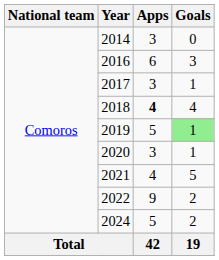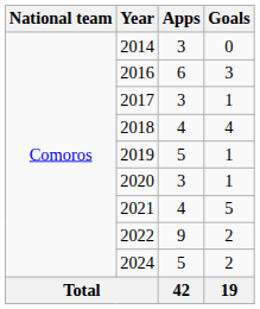2018 | Apps: bold -> normal
2019 | Goals: lightgreen background -> no background
